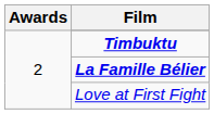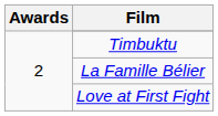Timbuktu | Film: bold -> normal
La Famille Bélier | Film: bold -> normal
